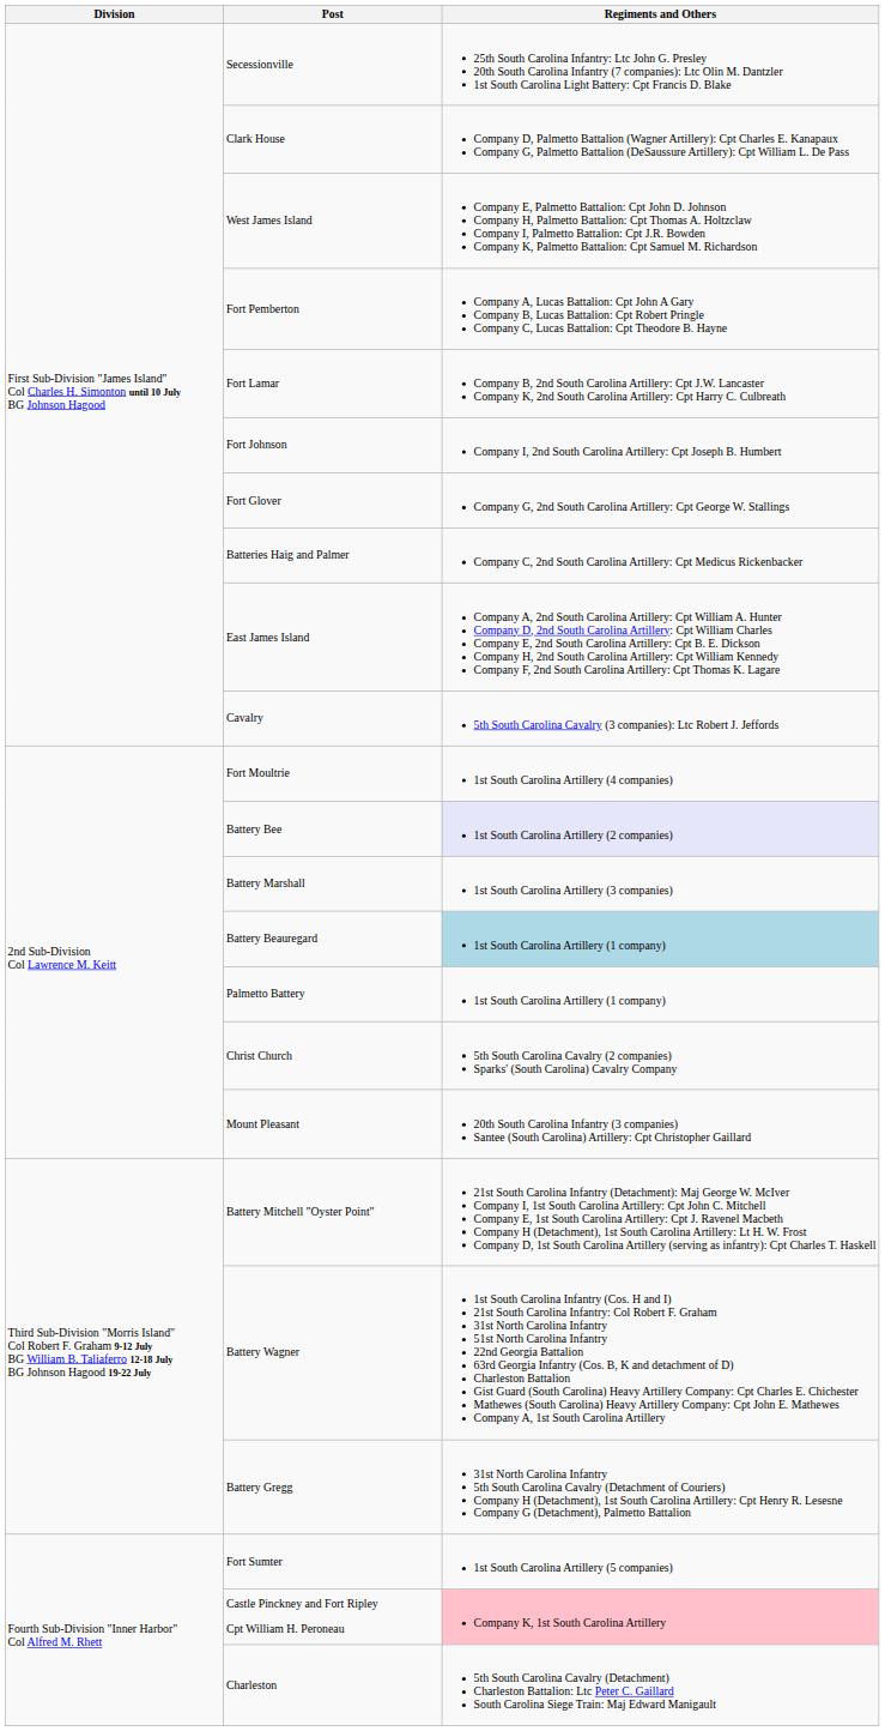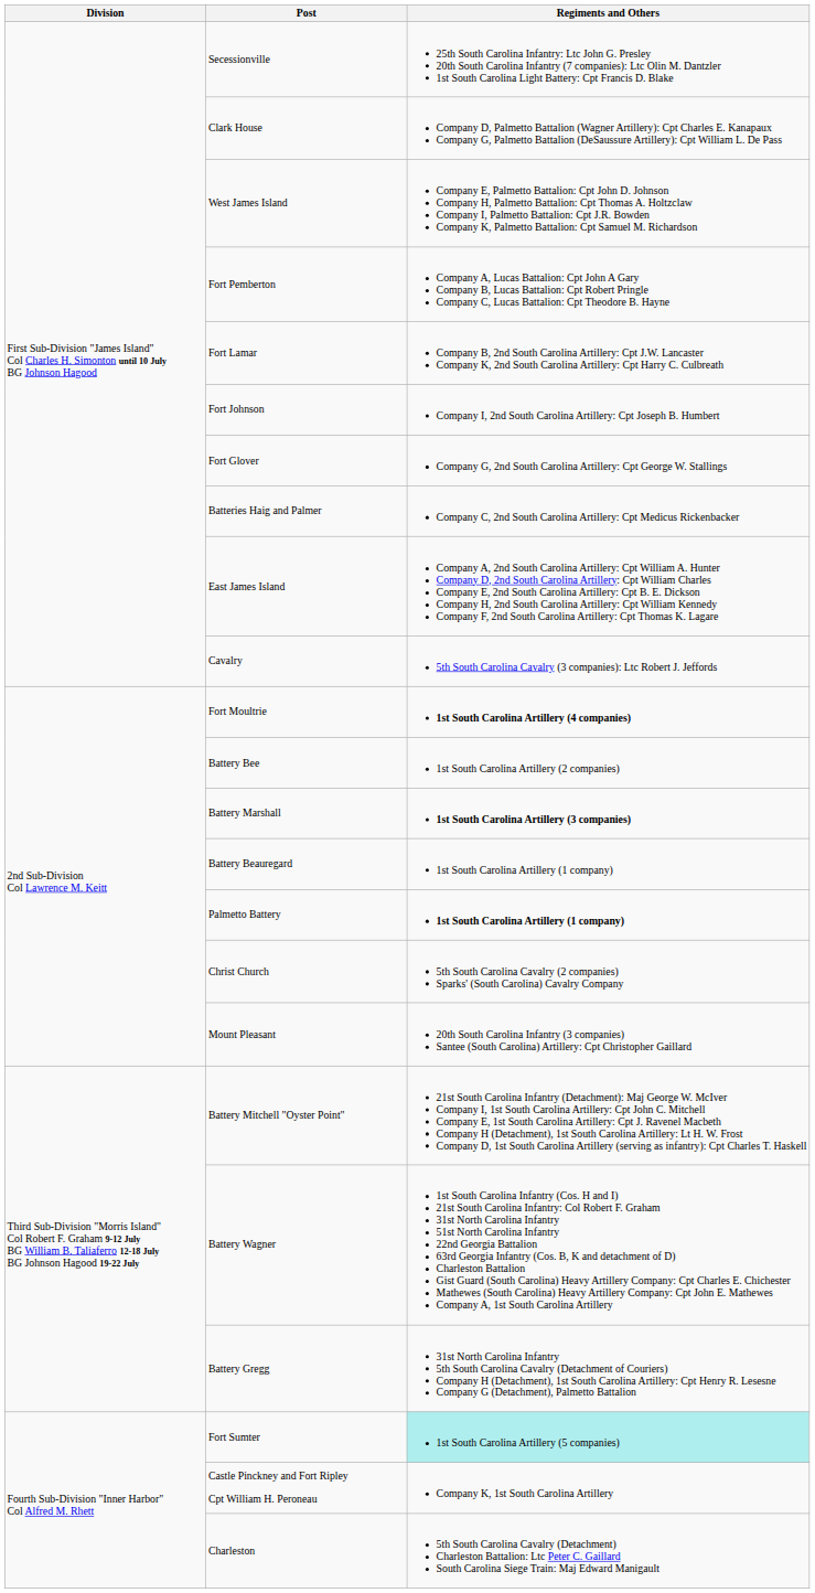Fort Moultrie | Regiments and Others: normal -> bold
Battery Bee | Regiments and Others: lavender background -> no background
Battery Marshall | Regiments and Others: normal -> bold
Battery Beauregard | Regiments and Others: lightblue background -> no background
Palmetto Battery | Regiments and Others: normal -> bold
Fort Sumter | Regiments and Others: no background -> paleturquoise background
Castle Pinckney and Fort Ripley Cpt William H. Peroneau | Regiments and Others: pink background -> no background
